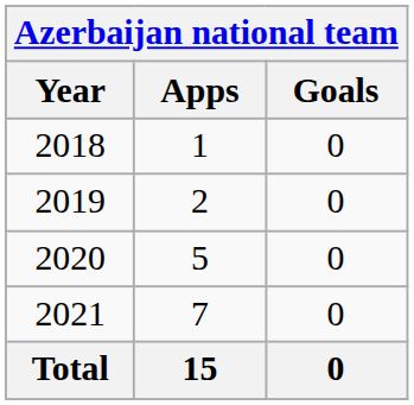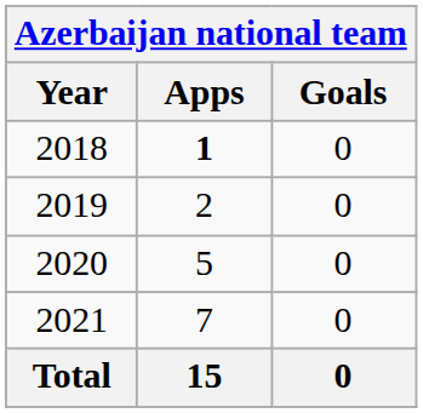2018 | Apps: normal -> bold
